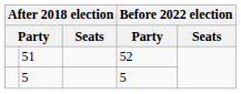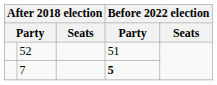row 3 | column 2: 51 -> 52
row 3 | column 4: 52 -> 51
row 4 | column 2: 5 -> 7
row 4 | column 4: normal -> bold
